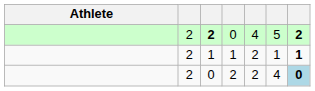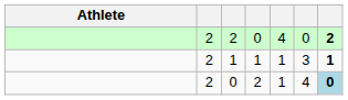row 2 | column 3: bold -> normal
row 2 | column 6: 5 -> 0
row 3 | column 5: 2 -> 1
row 3 | column 6: 1 -> 3
row 4 | column 5: 2 -> 1
